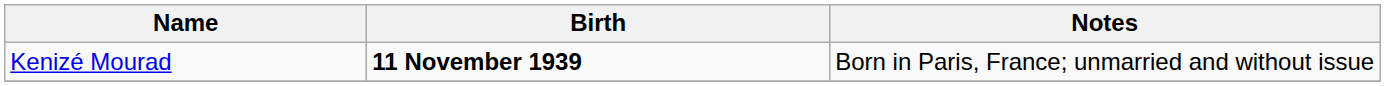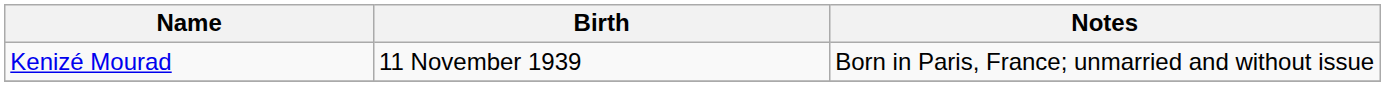Kenizé Mourad | Birth: bold -> normal
